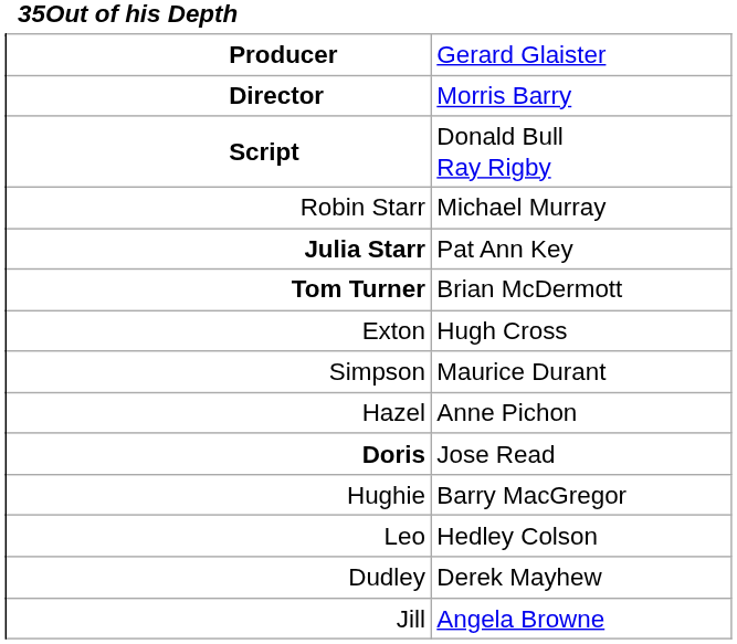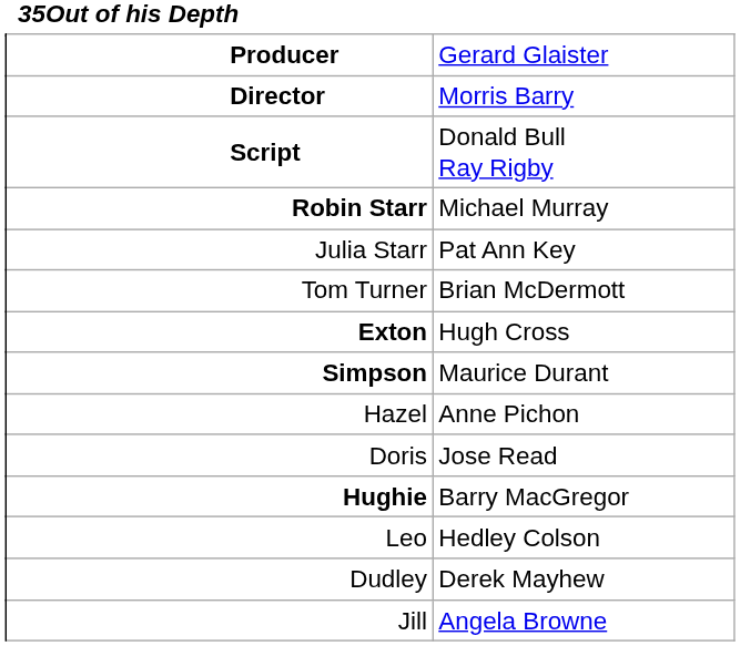Robin Starr | column 2: normal -> bold
Julia Starr | column 2: bold -> normal
Tom Turner | column 2: bold -> normal
Exton | column 2: normal -> bold
Simpson | column 2: normal -> bold
Doris | column 2: bold -> normal
Hughie | column 2: normal -> bold
